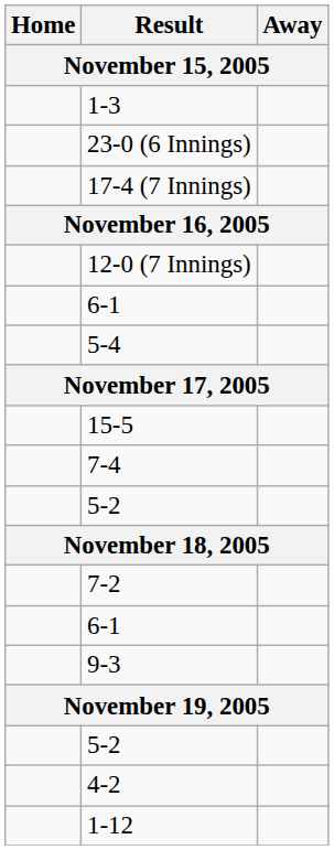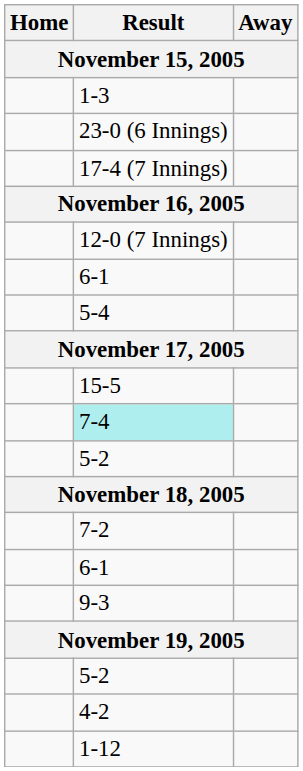7-4 | Result: no background -> paleturquoise background
